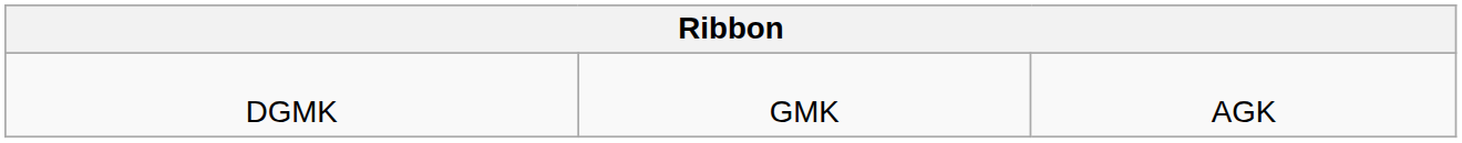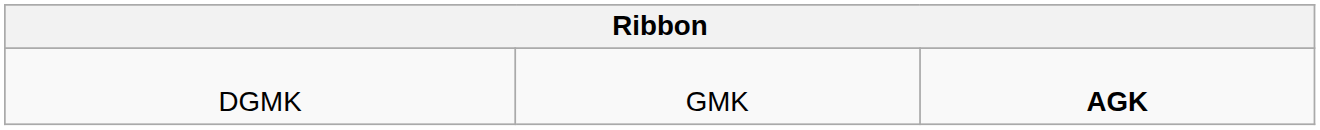DGMK | column 3: normal -> bold
